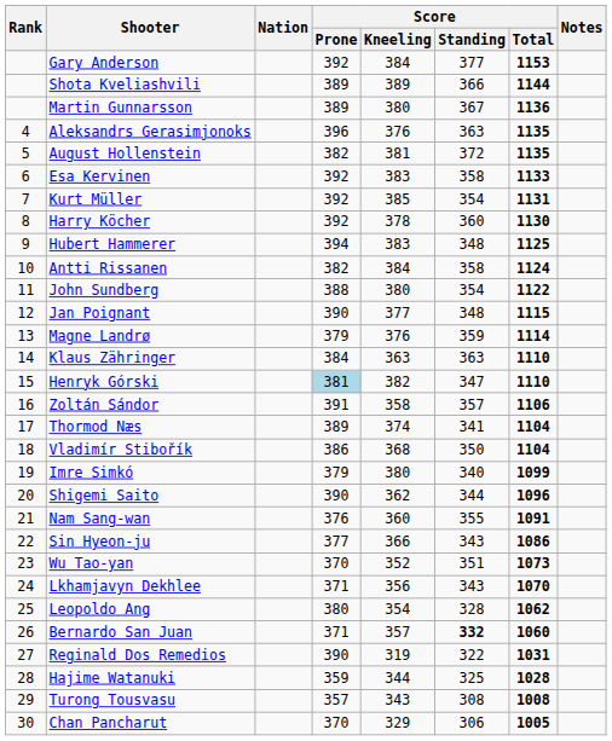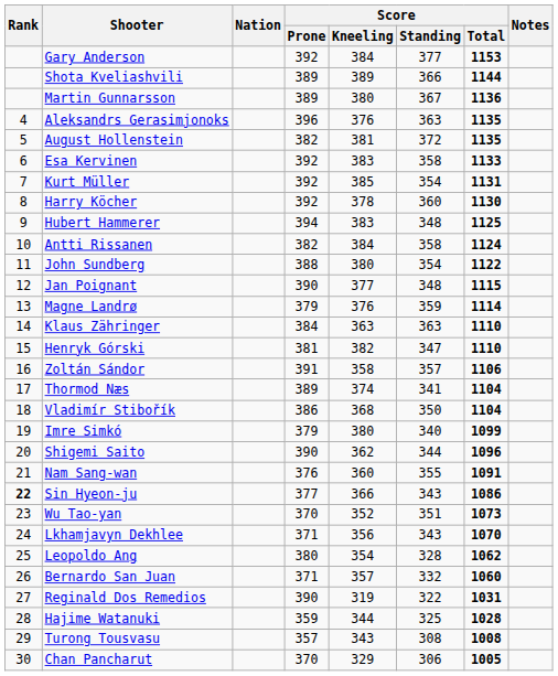Henryk Górski | Score / Prone: lightblue background -> no background
Sin Hyeon-ju | Rank: normal -> bold
Bernardo San Juan | Score / Standing: bold -> normal
